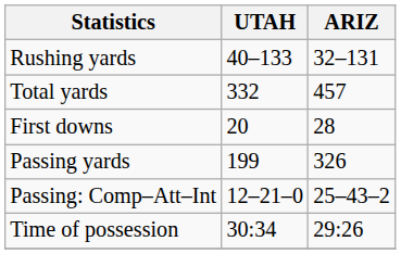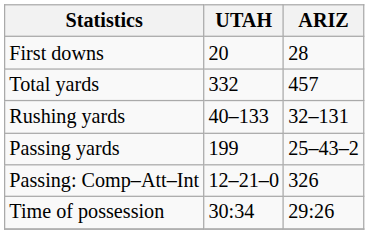rows swapped: First downs <-> Rushing yards
Passing yards | ARIZ: 326 -> 25–43–2
Passing: Comp–Att–Int | ARIZ: 25–43–2 -> 326
